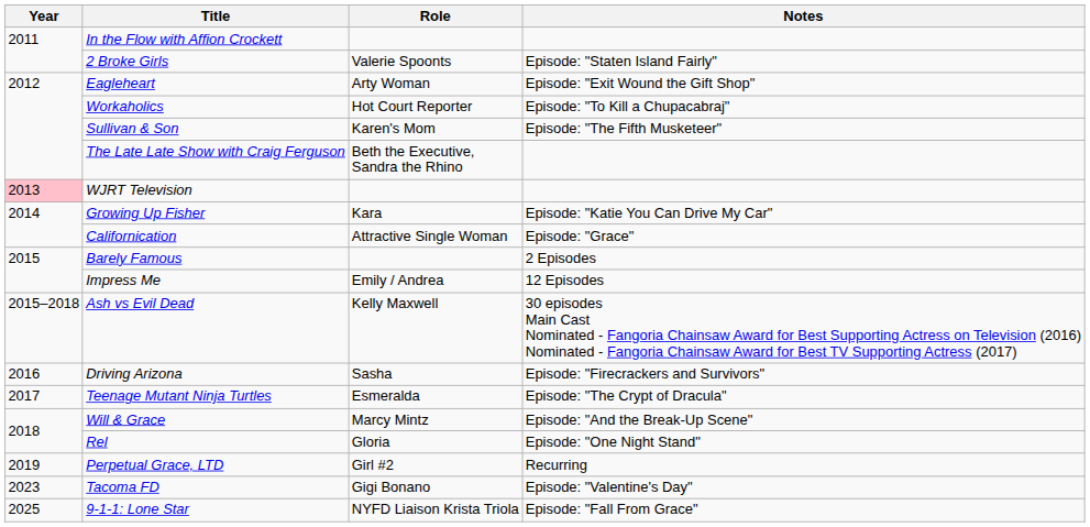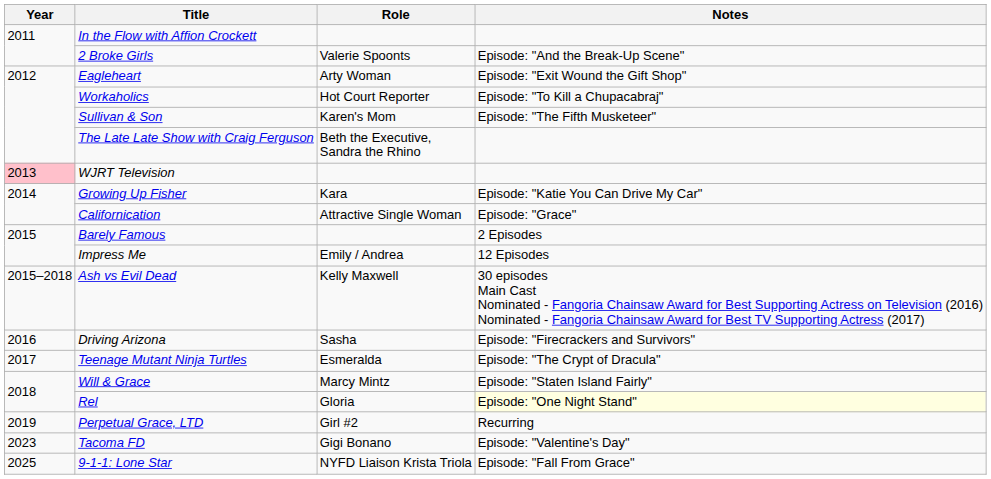2 Broke Girls | Notes: Episode: "Staten Island Fairly" -> Episode: "And the Break-Up Scene"
Will & Grace | Notes: Episode: "And the Break-Up Scene" -> Episode: "Staten Island Fairly"
Rel | Notes: no background -> lightyellow background
